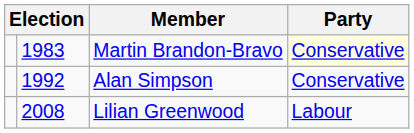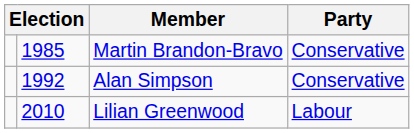Martin Brandon-Bravo | column 2: 1983 -> 1985
Martin Brandon-Bravo | Party: lightyellow background -> no background
Lilian Greenwood | column 2: 2008 -> 2010
